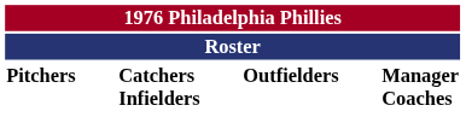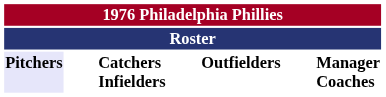Pitchers | column 1: no background -> lavender background
